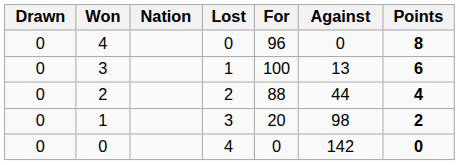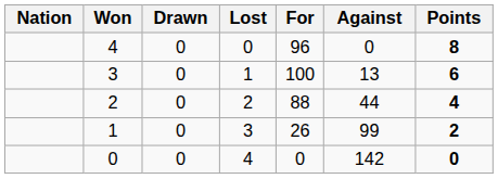columns swapped: Nation <-> Drawn
row 5 | For: 20 -> 26
row 5 | Against: 98 -> 99
